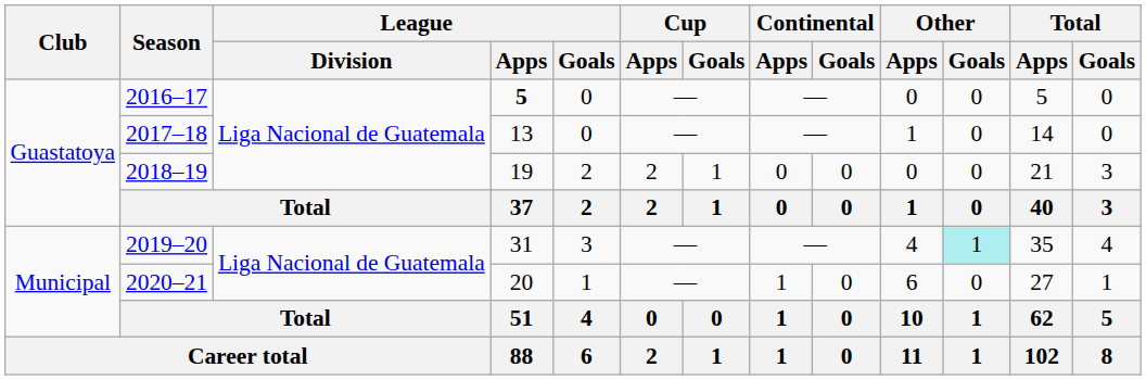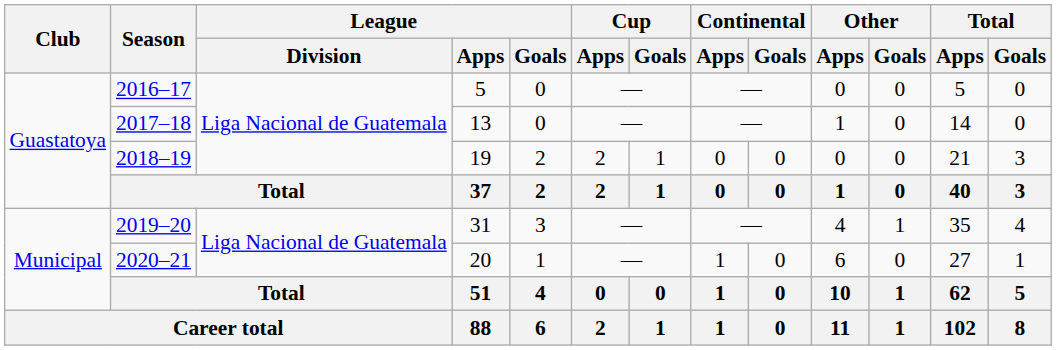2016–17 | League / Apps: bold -> normal
2019–20 | Other / Goals: paleturquoise background -> no background
